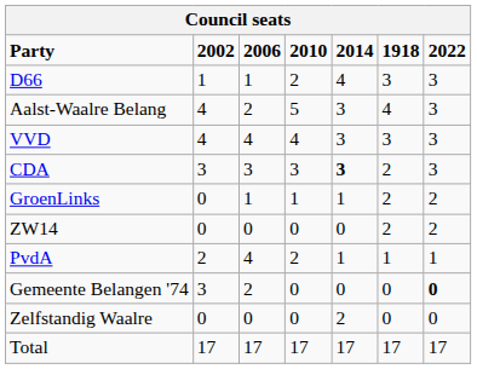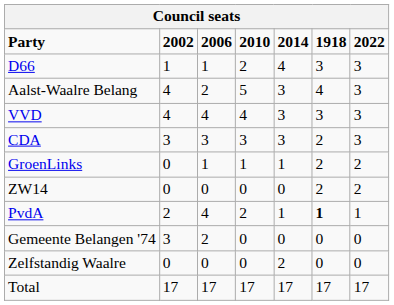CDA | 2014: bold -> normal
PvdA | 1918: normal -> bold
Gemeente Belangen '74 | 2022: bold -> normal
